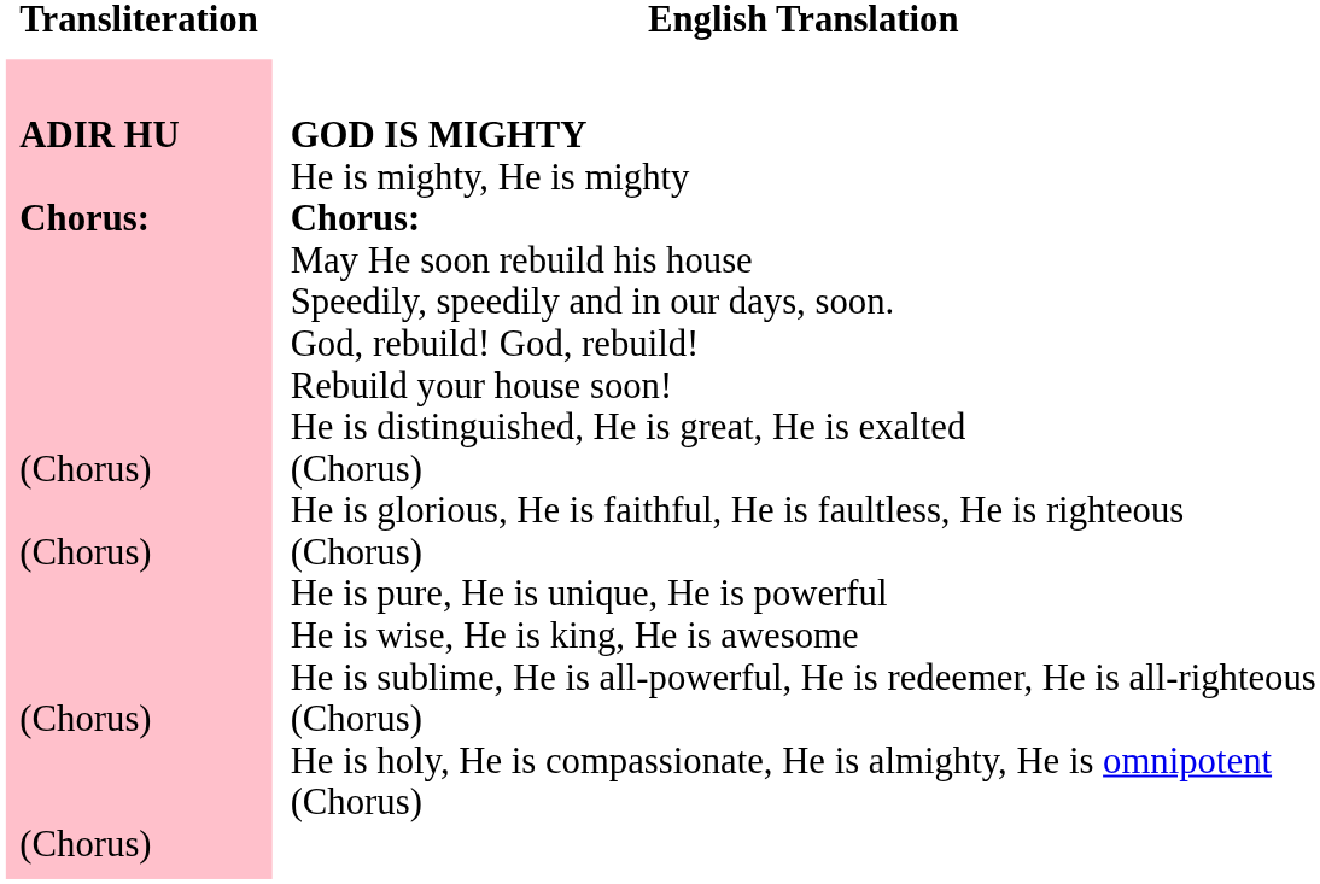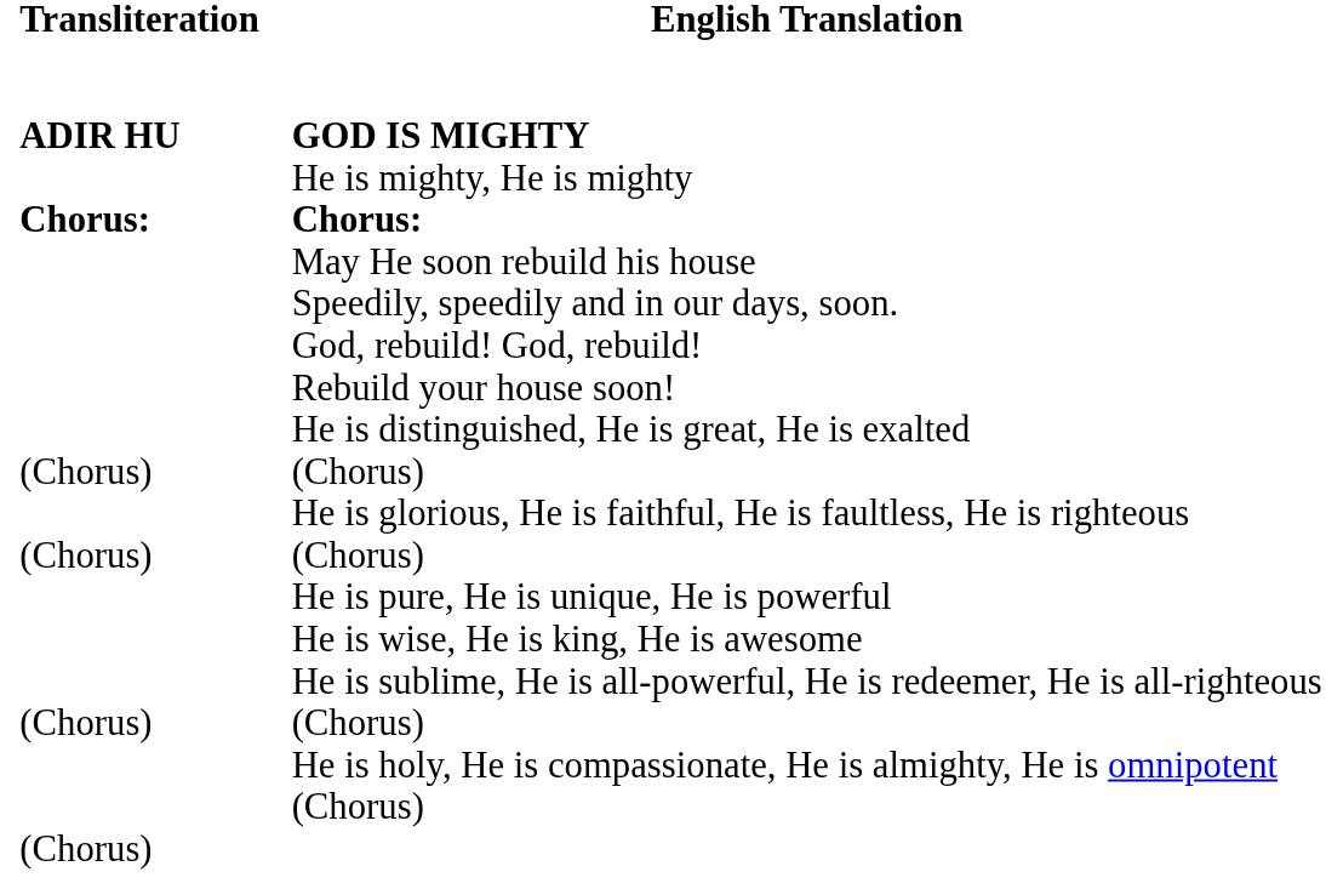row 2 | Transliteration: pink background -> no background
